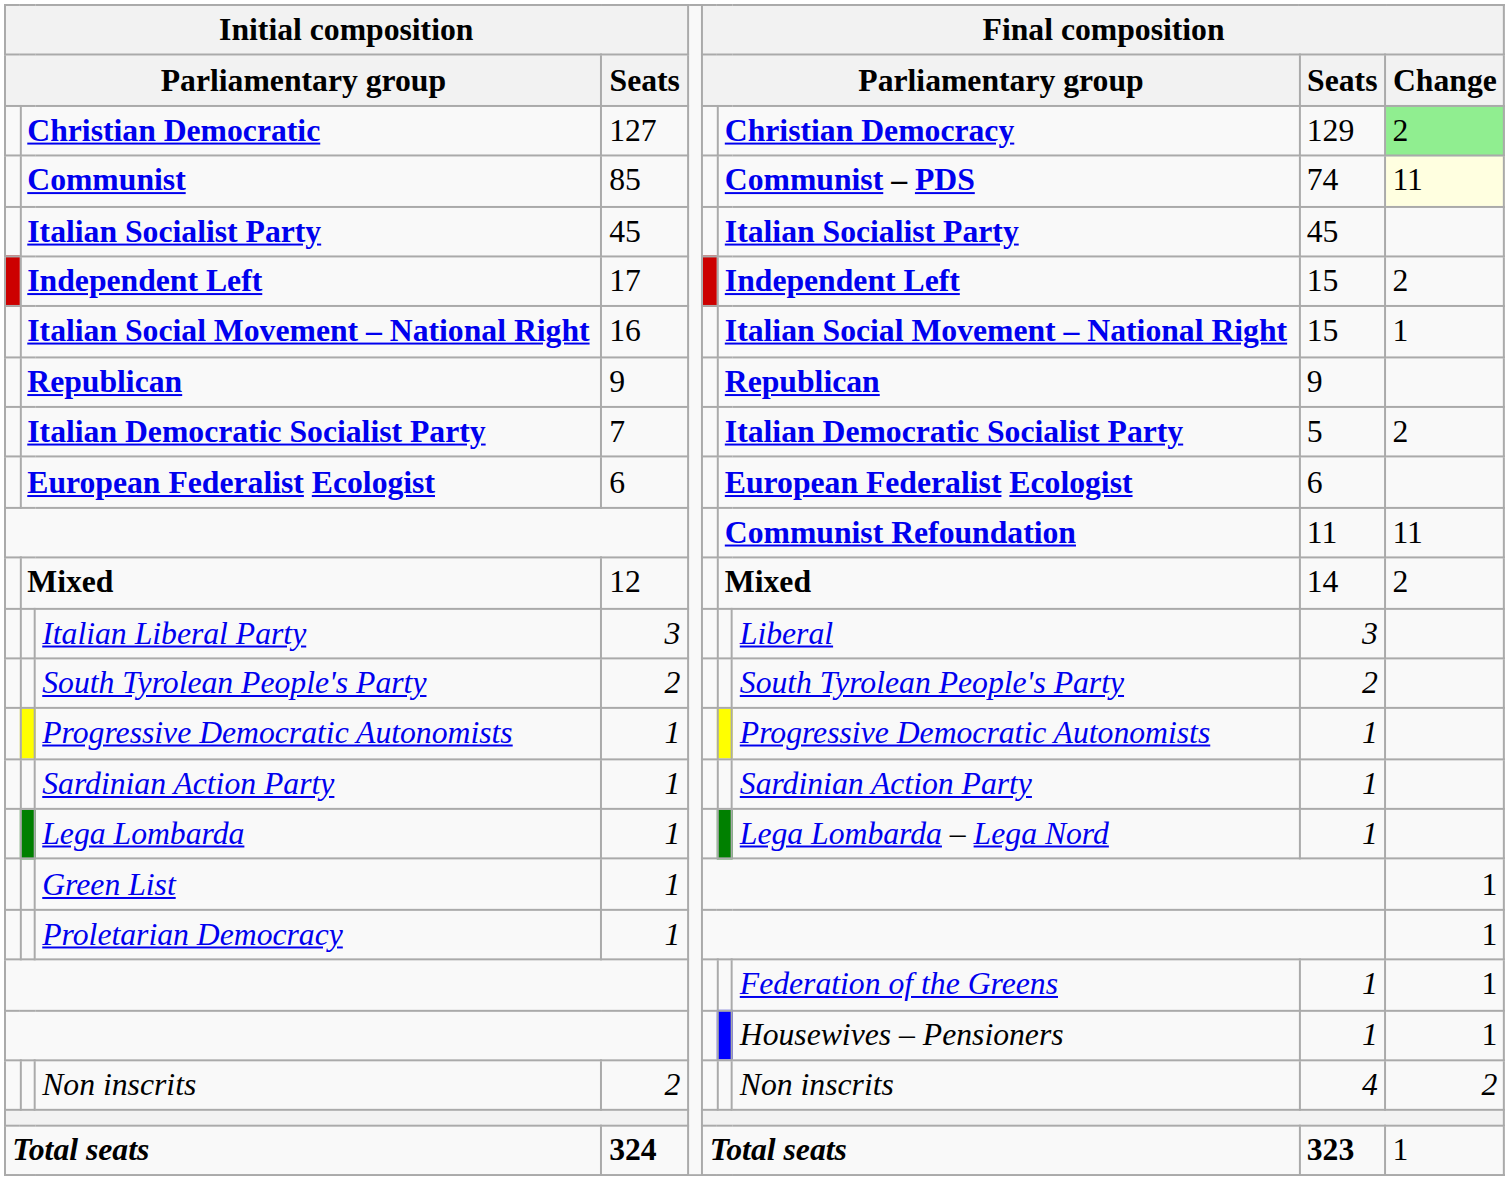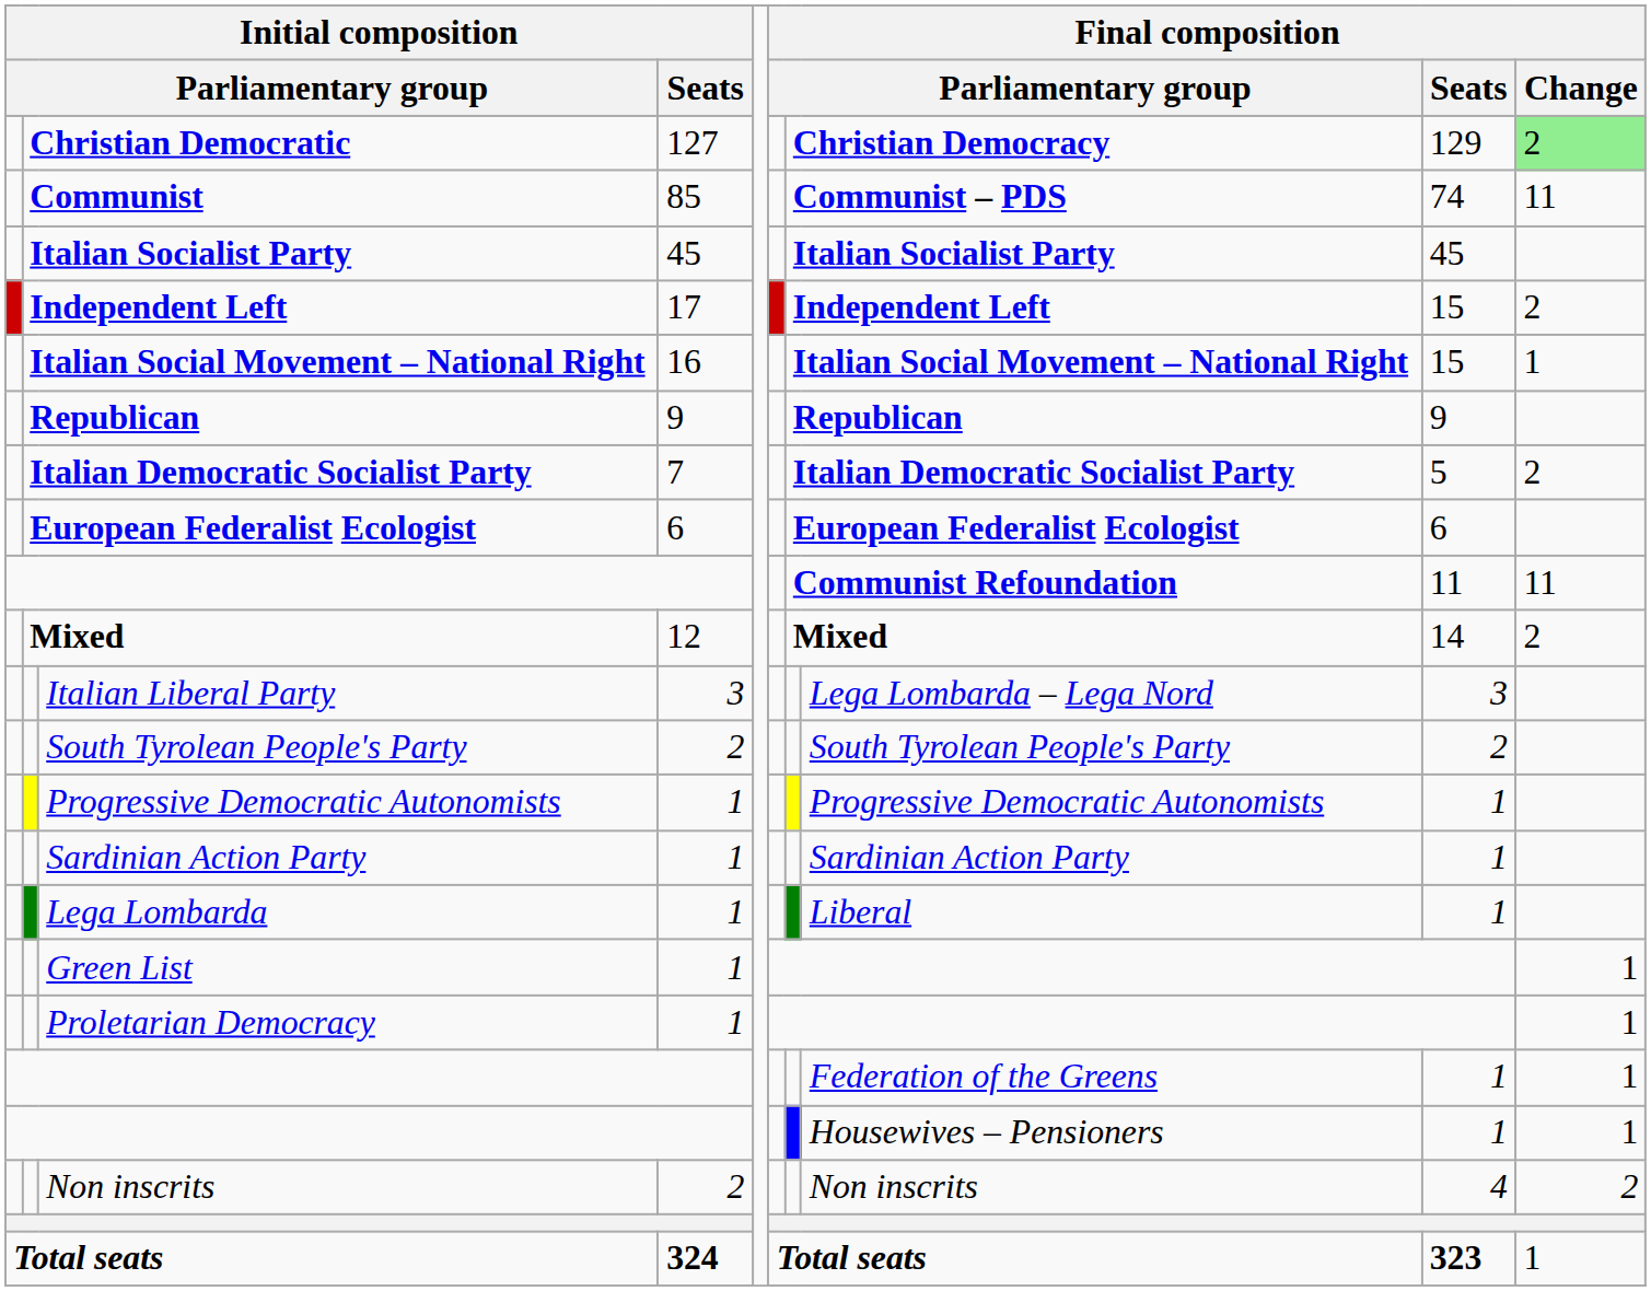Communist | Final composition / Change: lightyellow background -> no background
Italian Liberal Party | column 8: Liberal -> Lega Lombarda – Lega Nord
Lega Lombarda | column 8: Lega Lombarda – Lega Nord -> Liberal
